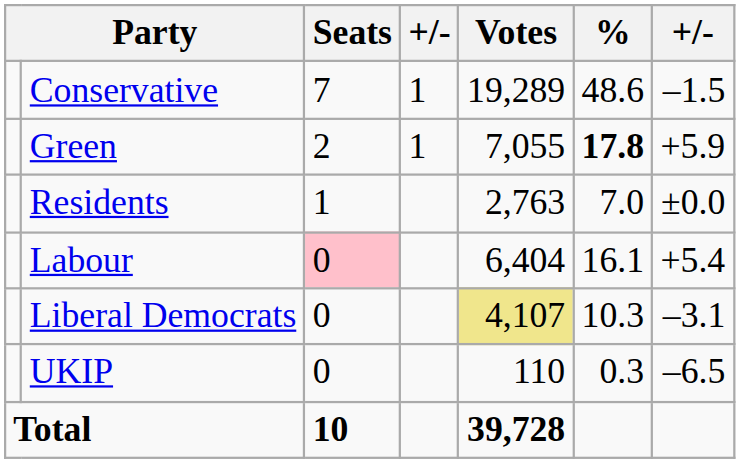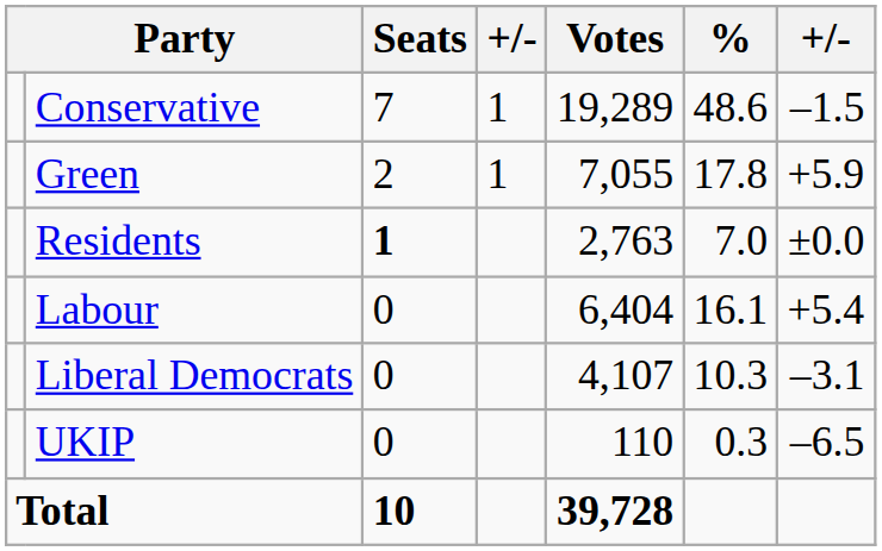Green | %: bold -> normal
Residents | Seats: normal -> bold
Labour | Seats: pink background -> no background
Liberal Democrats | Votes: khaki background -> no background
